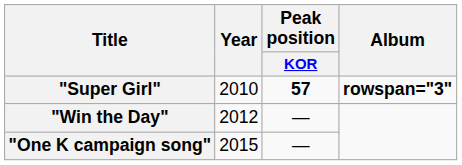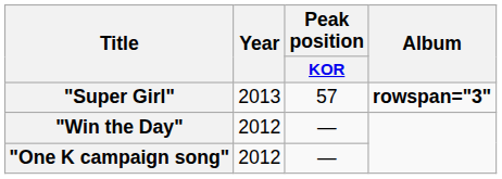"Super Girl" | Year: 2010 -> 2013
"Super Girl" | Peak position / KOR: bold -> normal
"One K campaign song" | Year: 2015 -> 2012
